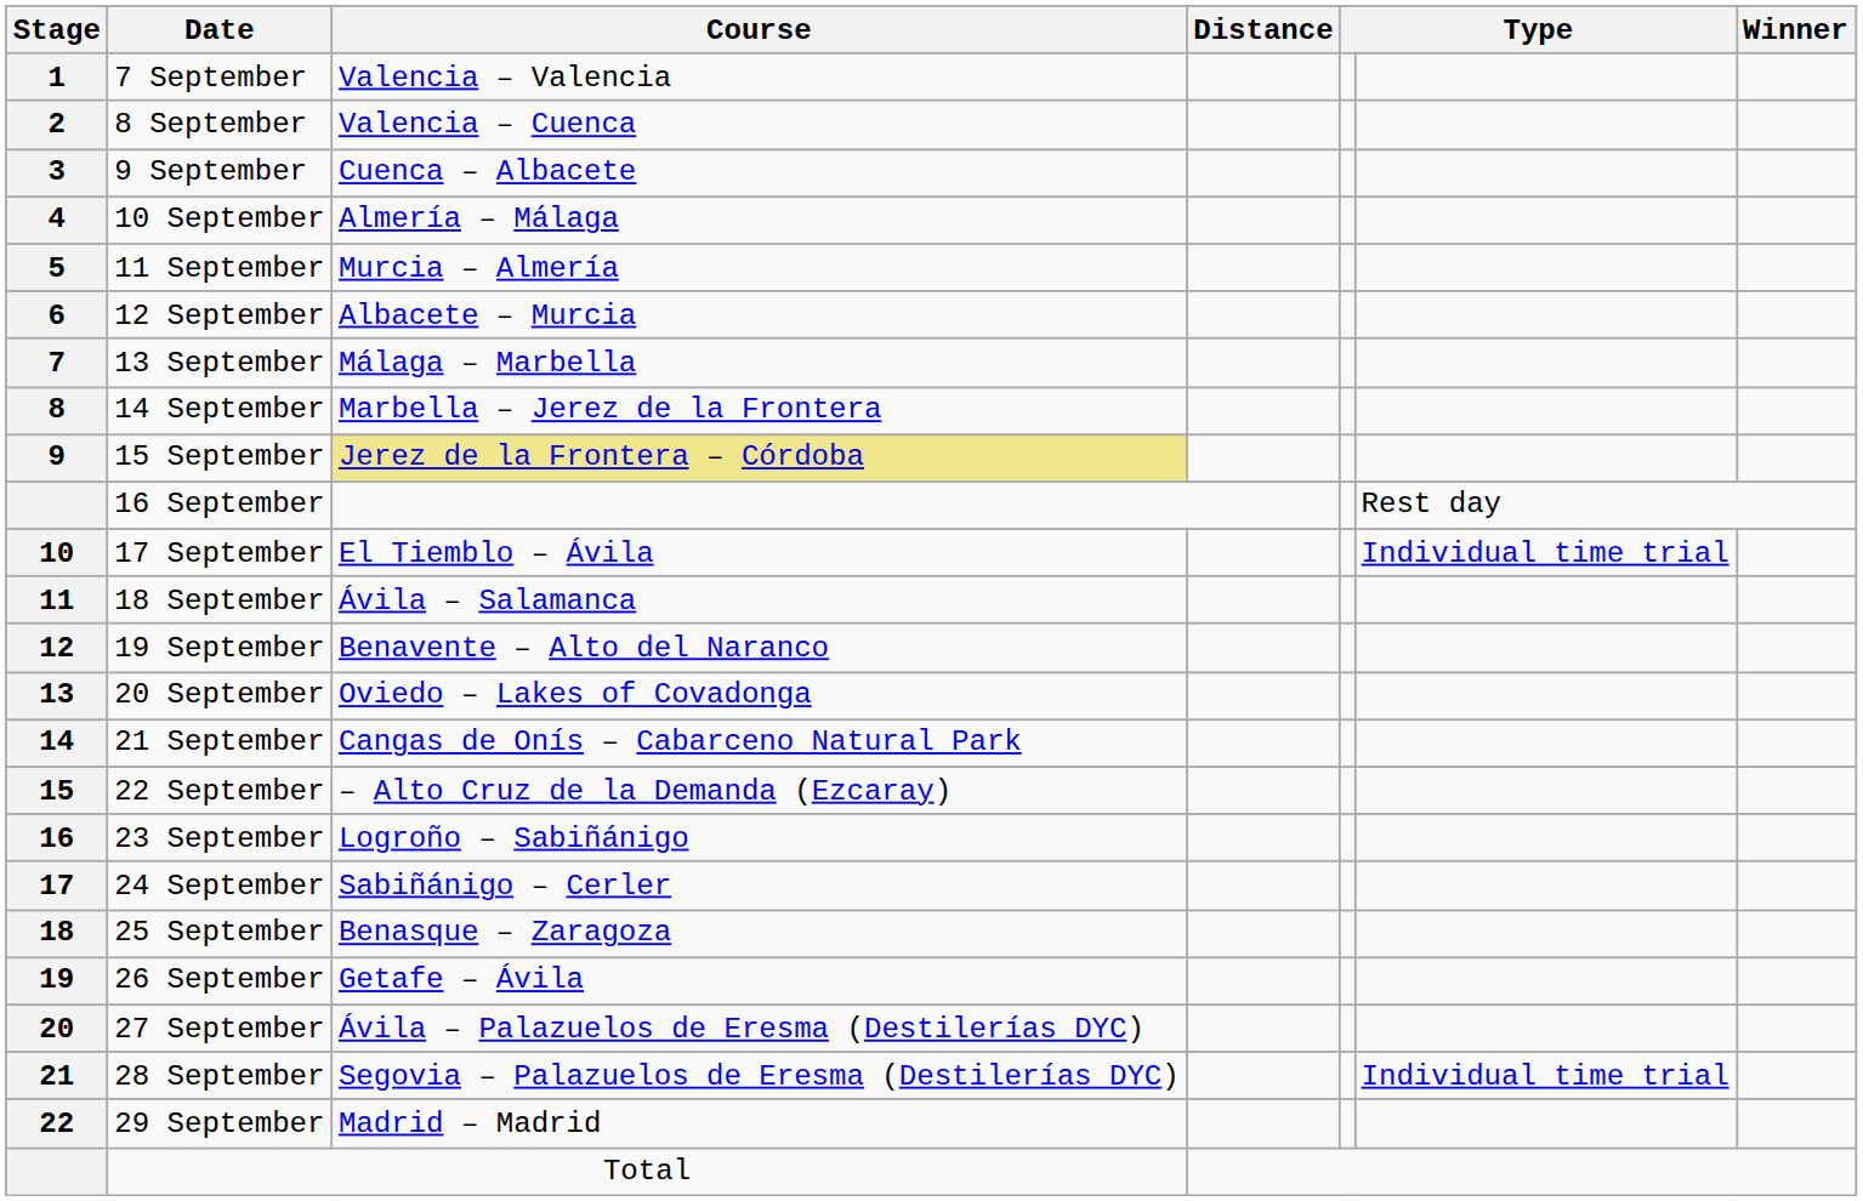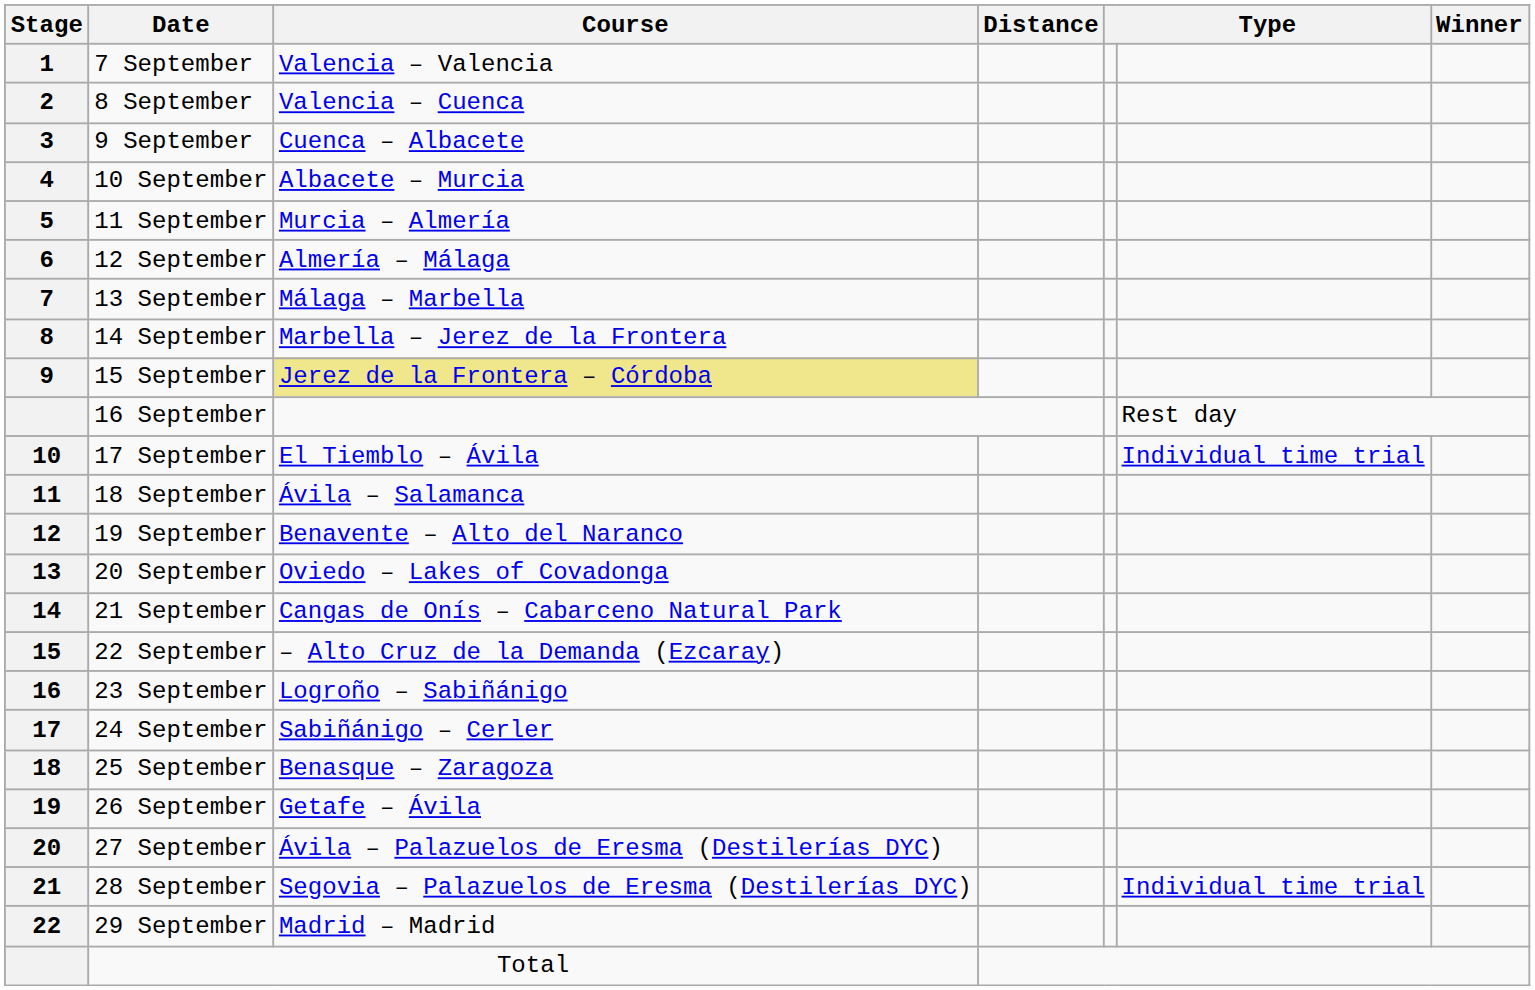10 September | Course: Almería – Málaga -> Albacete – Murcia
12 September | Course: Albacete – Murcia -> Almería – Málaga
